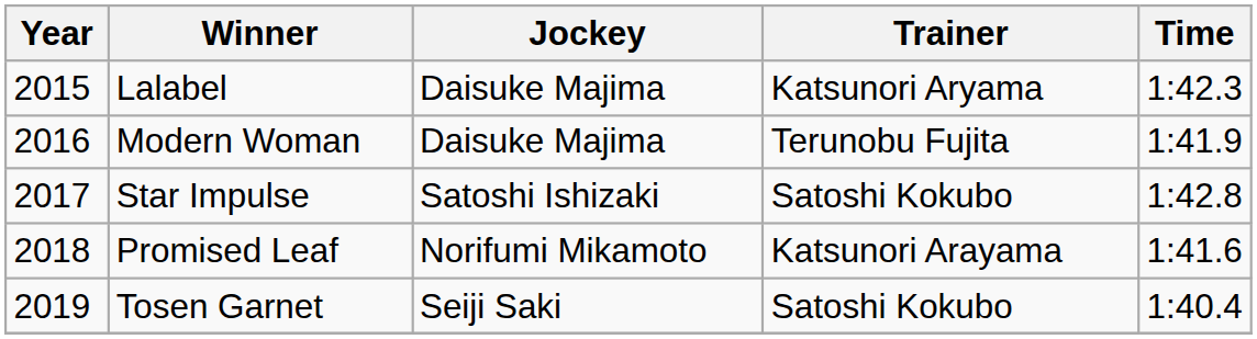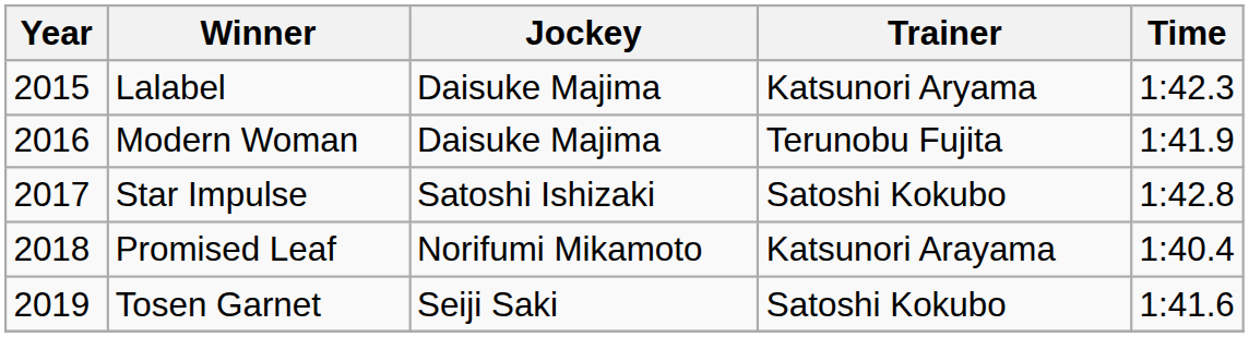Promised Leaf | Time: 1:41.6 -> 1:40.4
Tosen Garnet | Time: 1:40.4 -> 1:41.6
